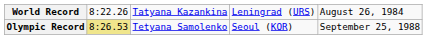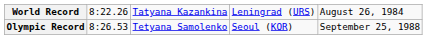Olympic Record | column 2: khaki background -> no background
